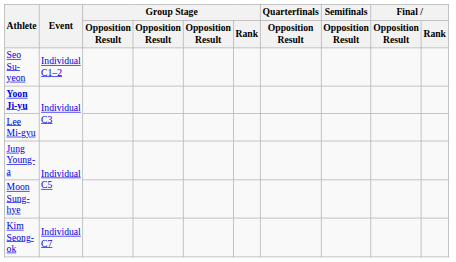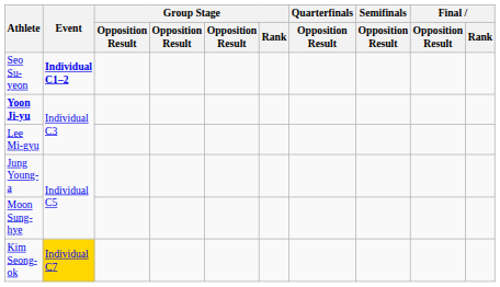Seo Su-yeon | Event: normal -> bold
Kim Seong-ok | Event: no background -> gold background
